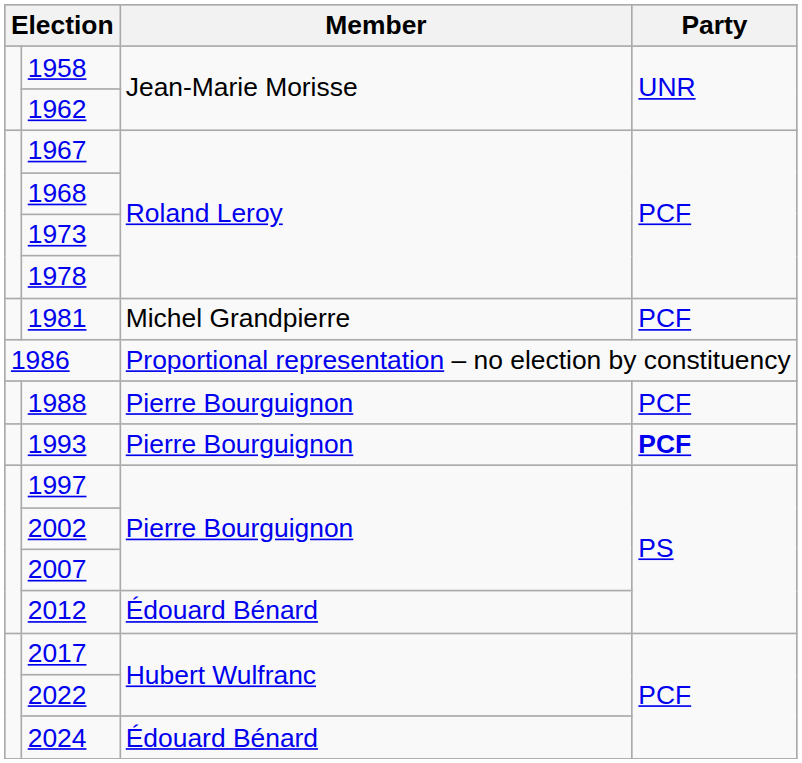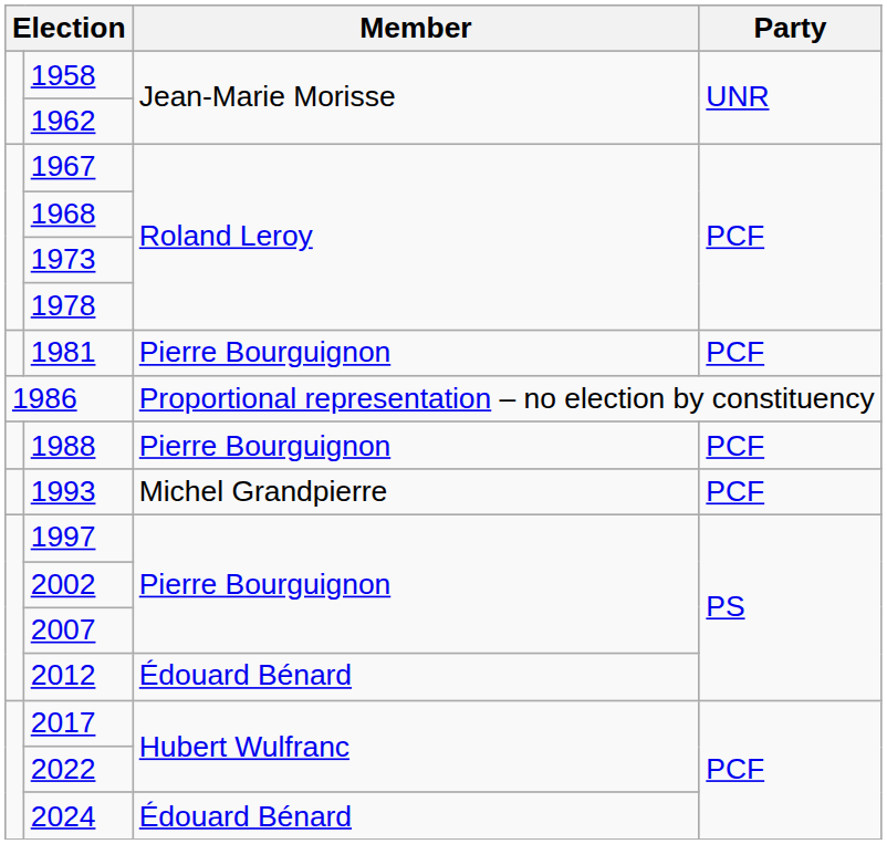1981 | Member: Michel Grandpierre -> Pierre Bourguignon
1993 | Member: Pierre Bourguignon -> Michel Grandpierre
1993 | Party: bold -> normal
